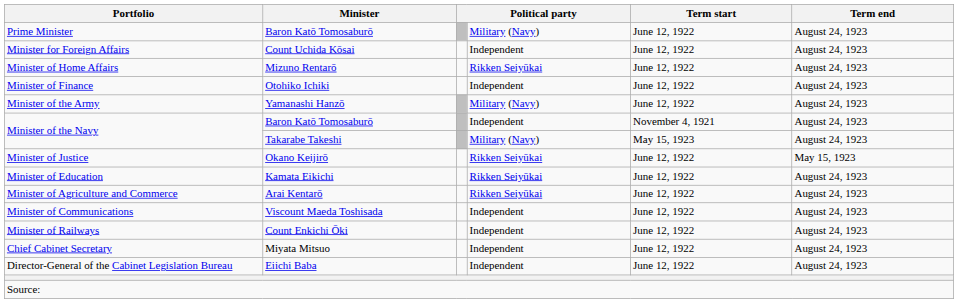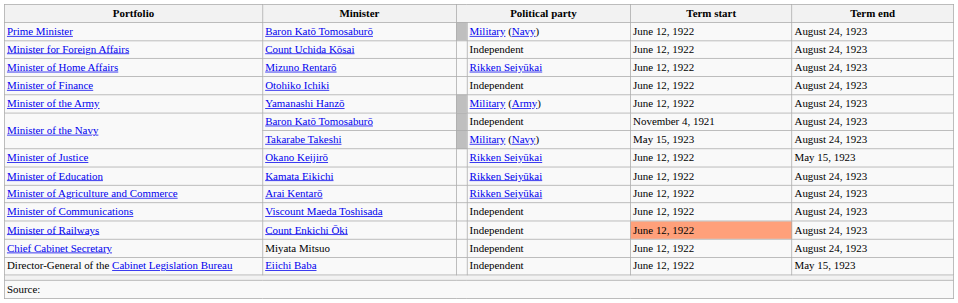Minister of the Army | column 4: Military (Navy) -> Military (Army)
Minister of Railways | Term start: no background -> lightsalmon background
Director-General of the Cabinet Legislation Bureau | Term end: August 24, 1923 -> May 15, 1923
